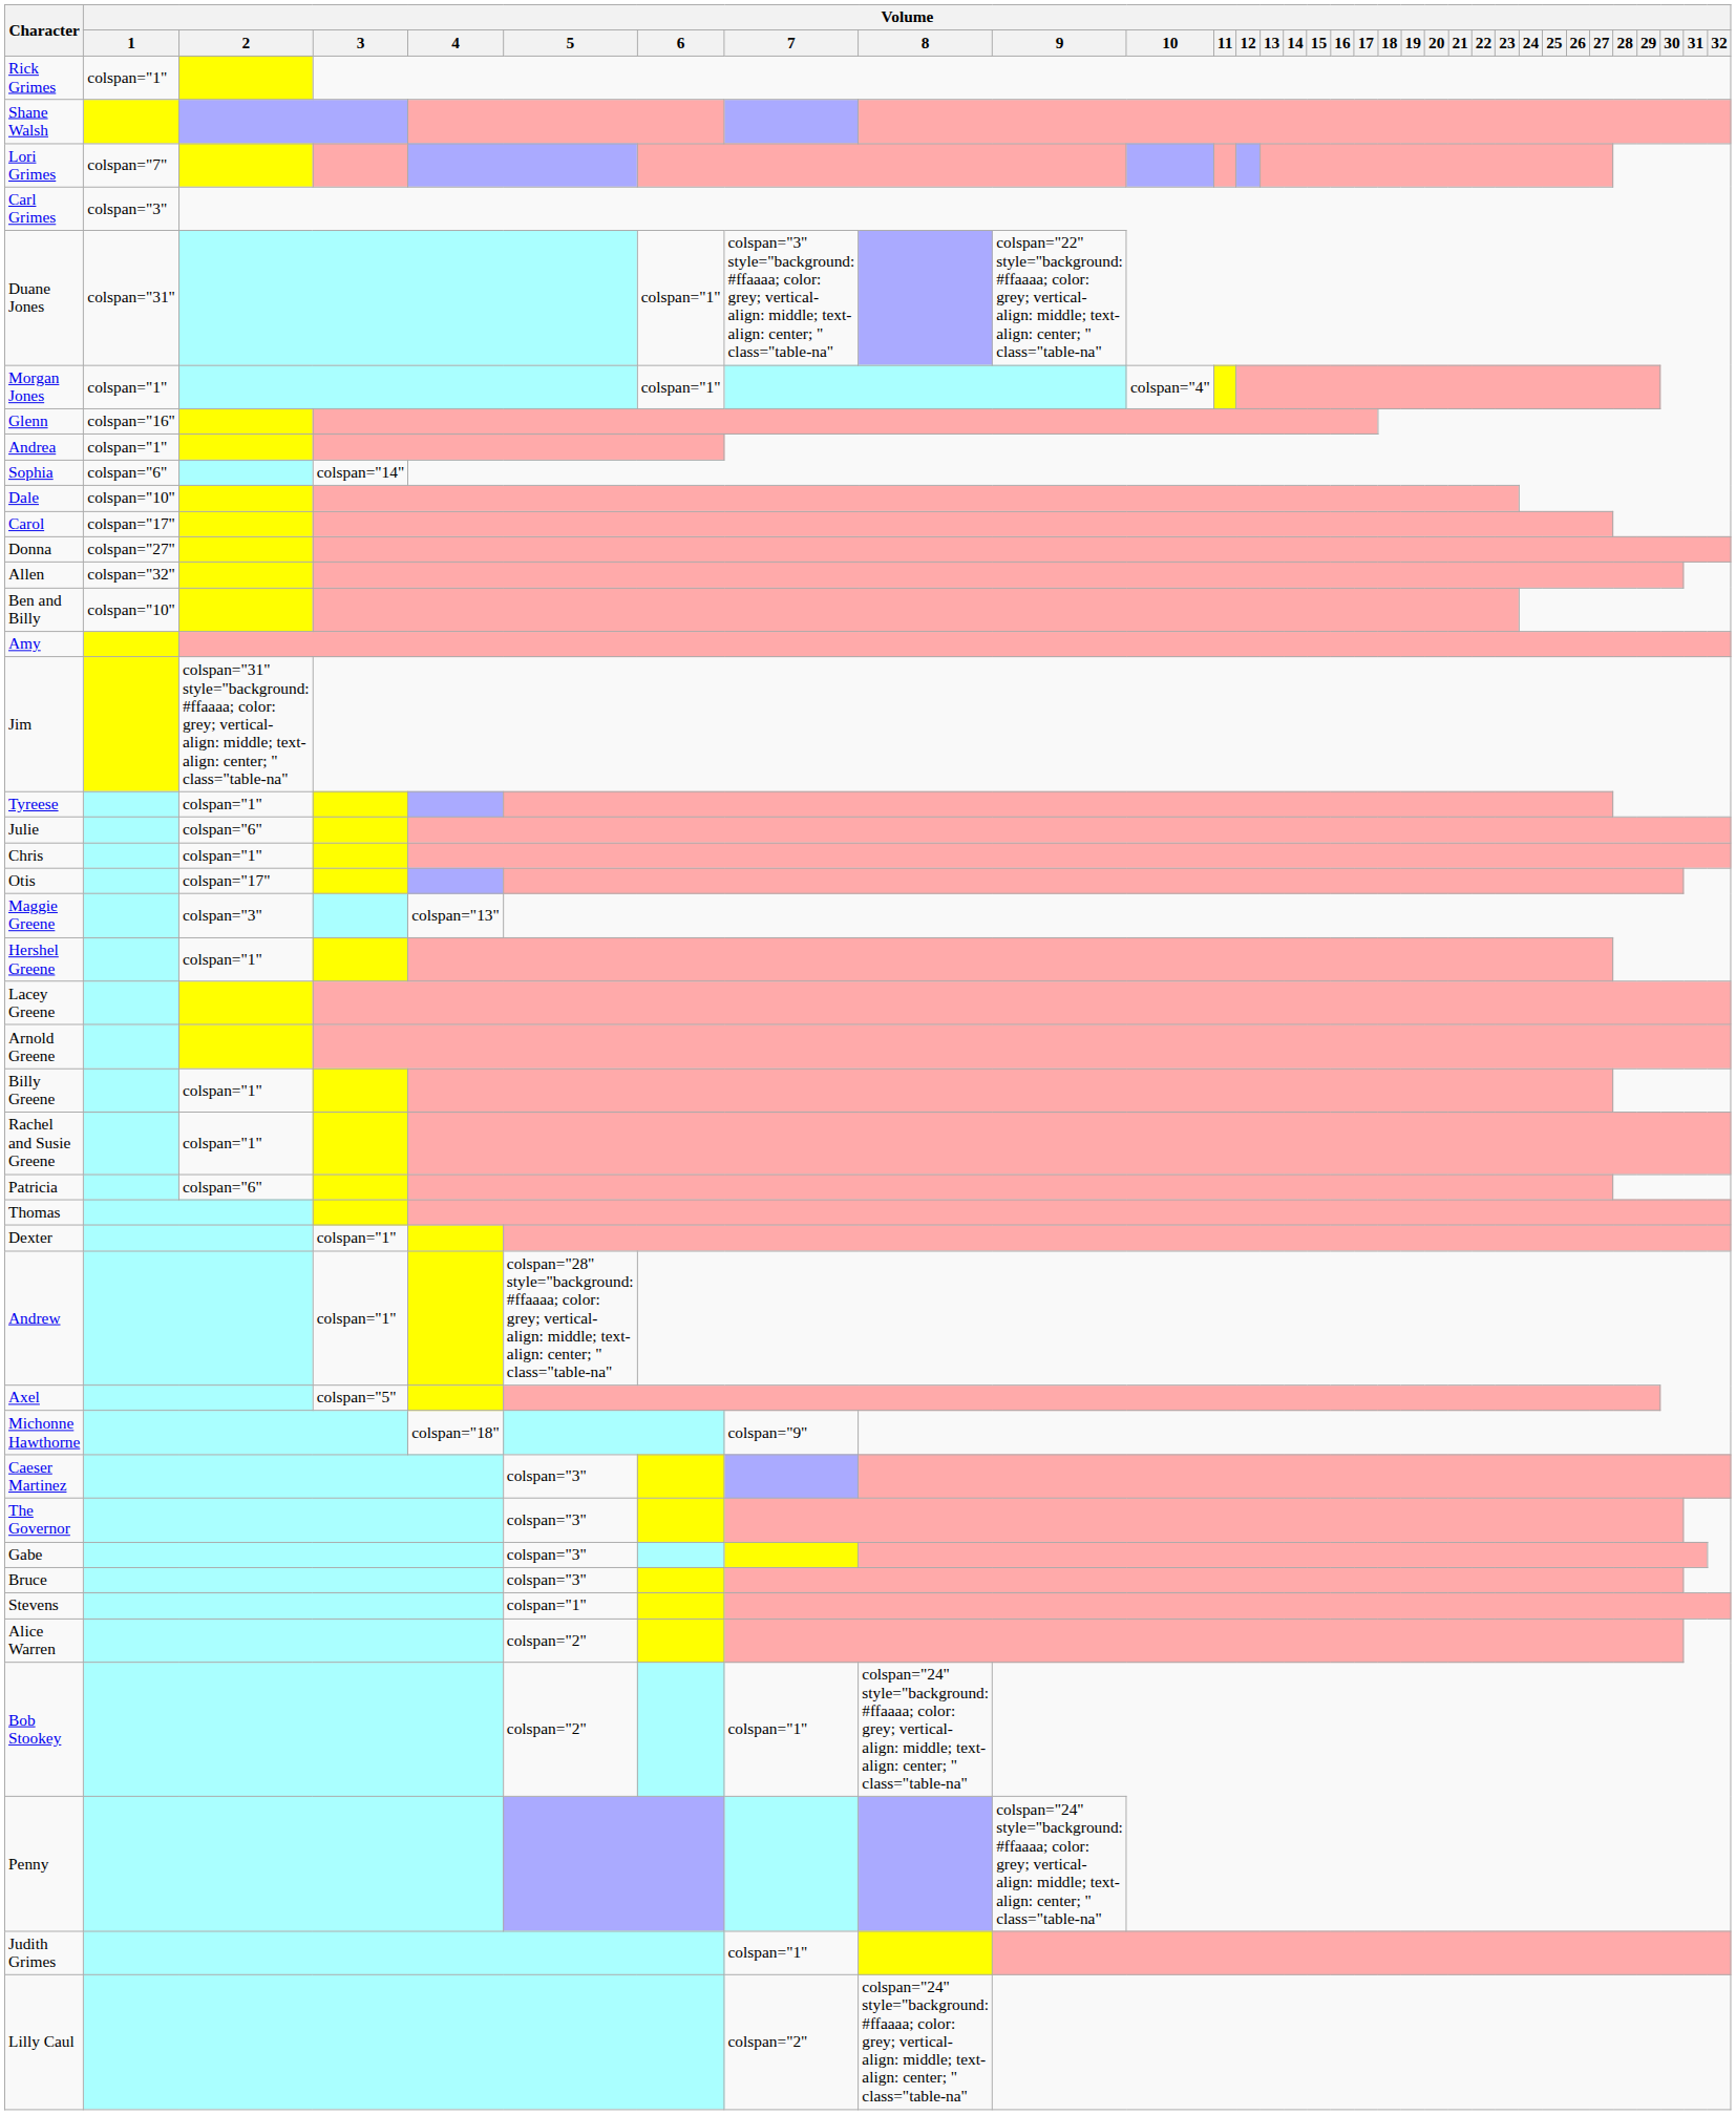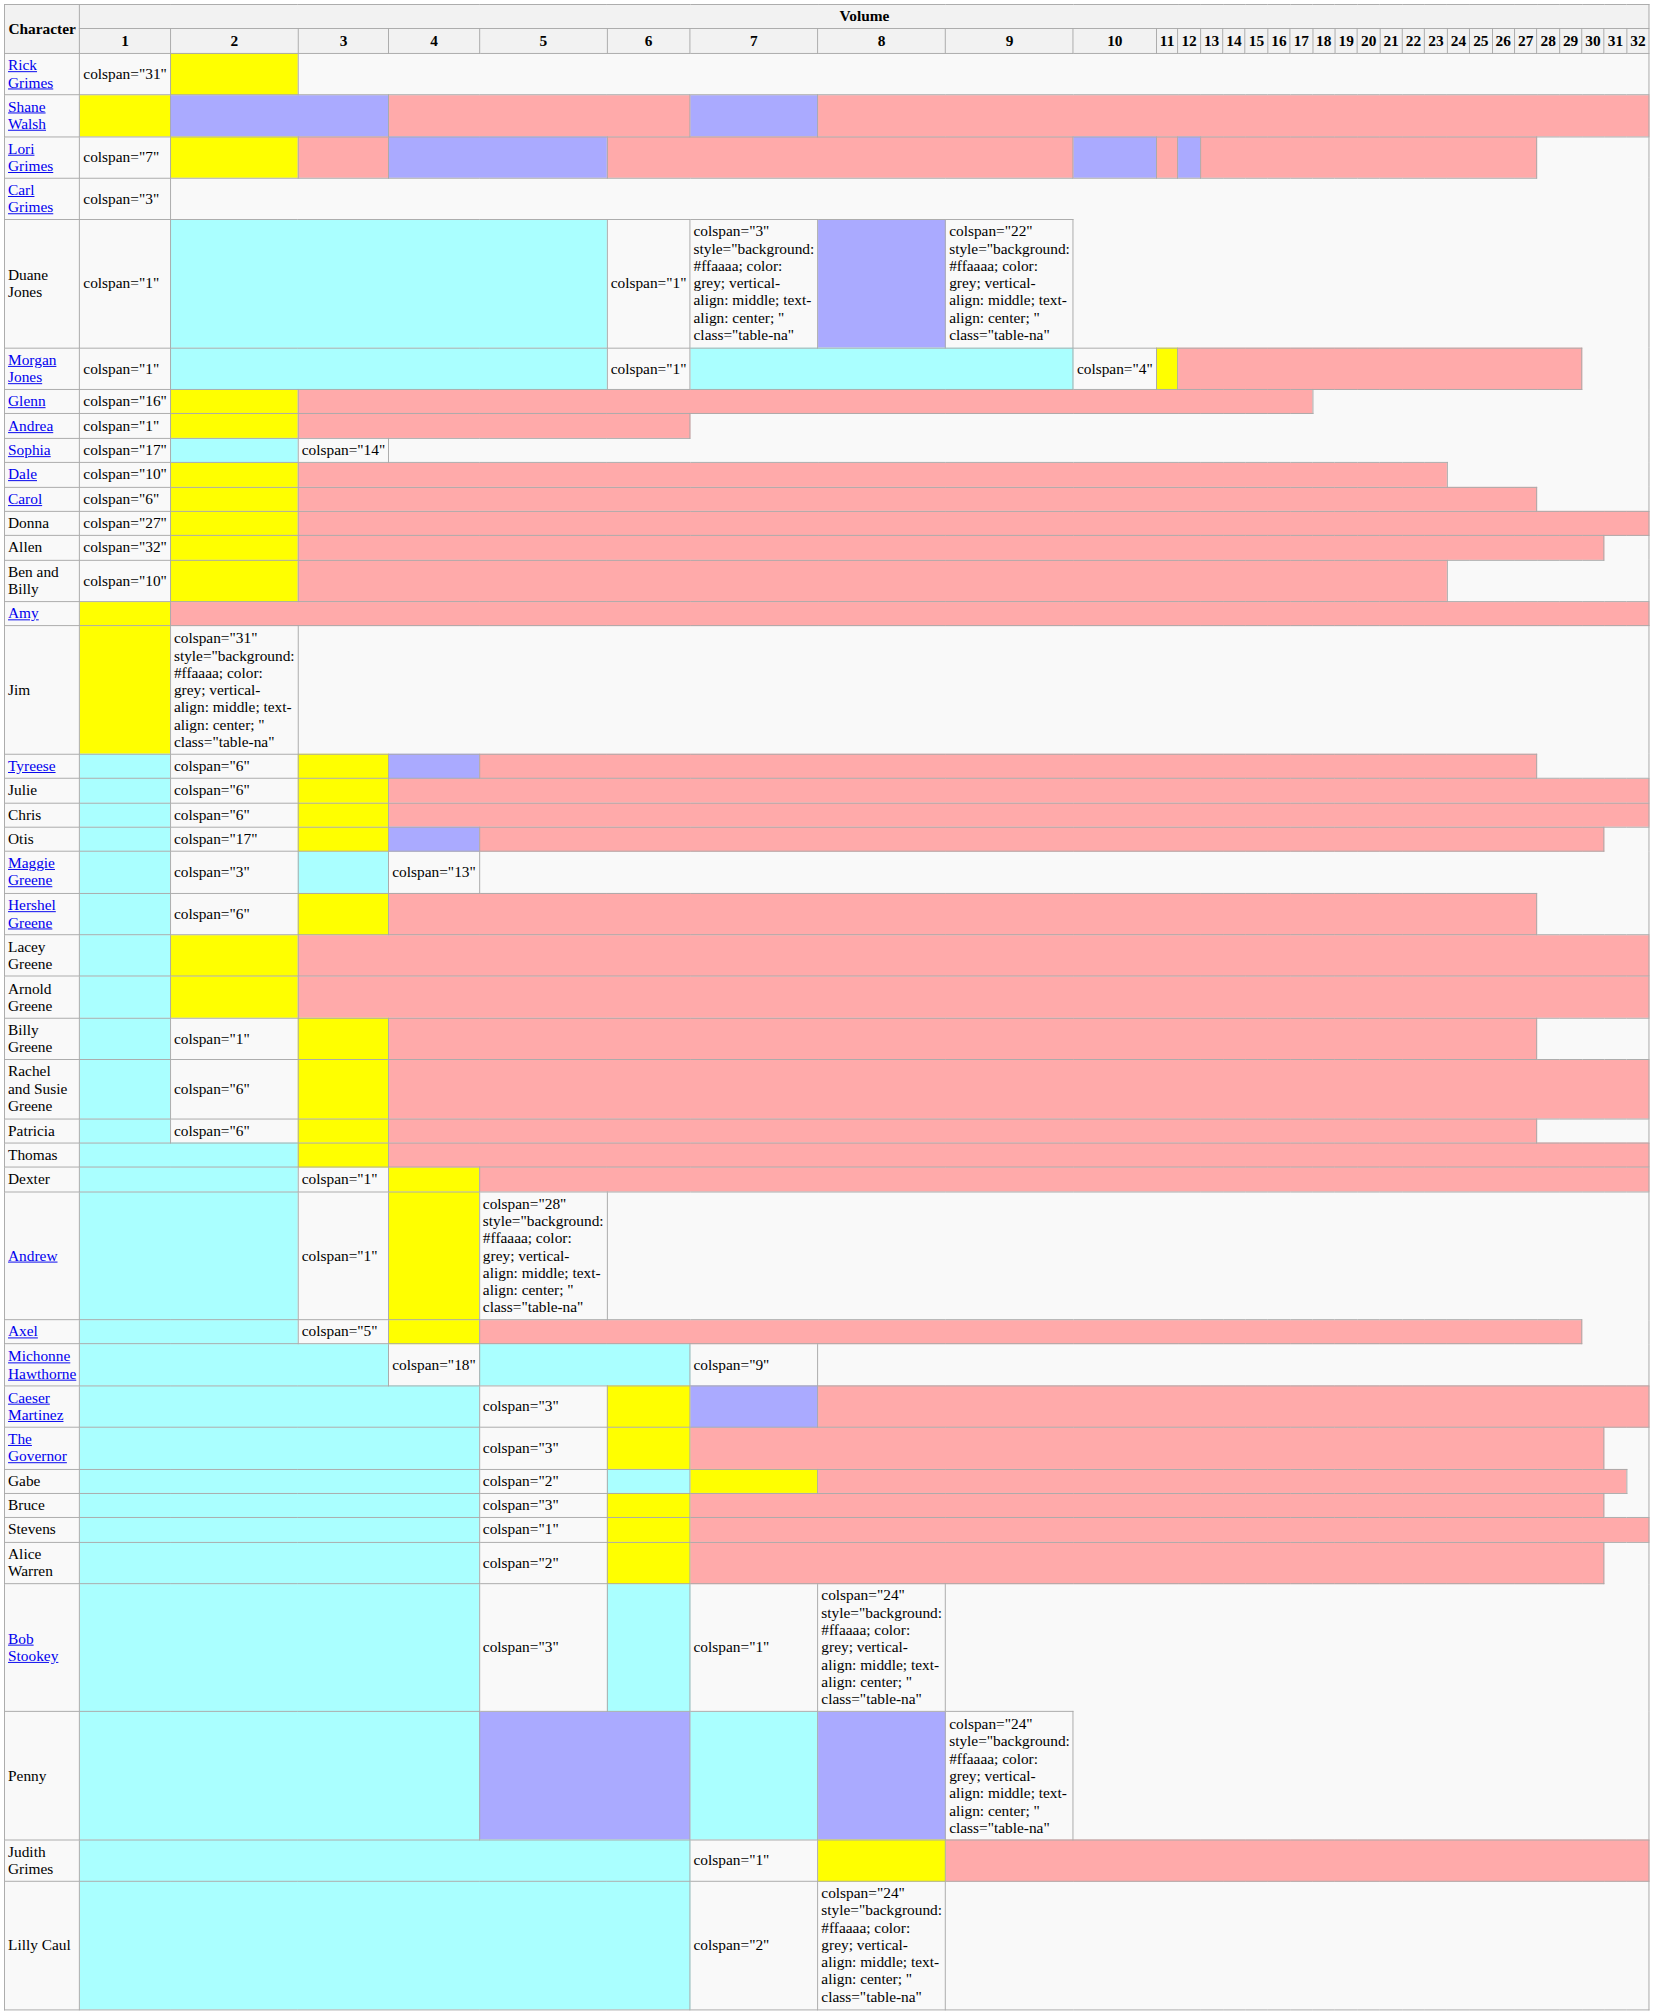Rick Grimes | Volume / 1: colspan="1" -> colspan="31"
Duane Jones | Volume / 1: colspan="31" -> colspan="1"
Sophia | Volume / 1: colspan="6" -> colspan="17"
Carol | Volume / 1: colspan="17" -> colspan="6"
Tyreese | Volume / 2: colspan="1" -> colspan="6"
Chris | Volume / 2: colspan="1" -> colspan="6"
Hershel Greene | Volume / 2: colspan="1" -> colspan="6"
Rachel and Susie Greene | Volume / 2: colspan="1" -> colspan="6"
Gabe | Volume / 5: colspan="3" -> colspan="2"
Bob Stookey | Volume / 5: colspan="2" -> colspan="3"
